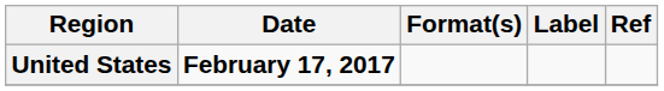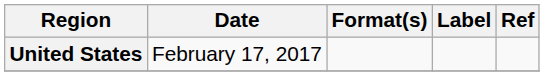United States | Date: bold -> normal
